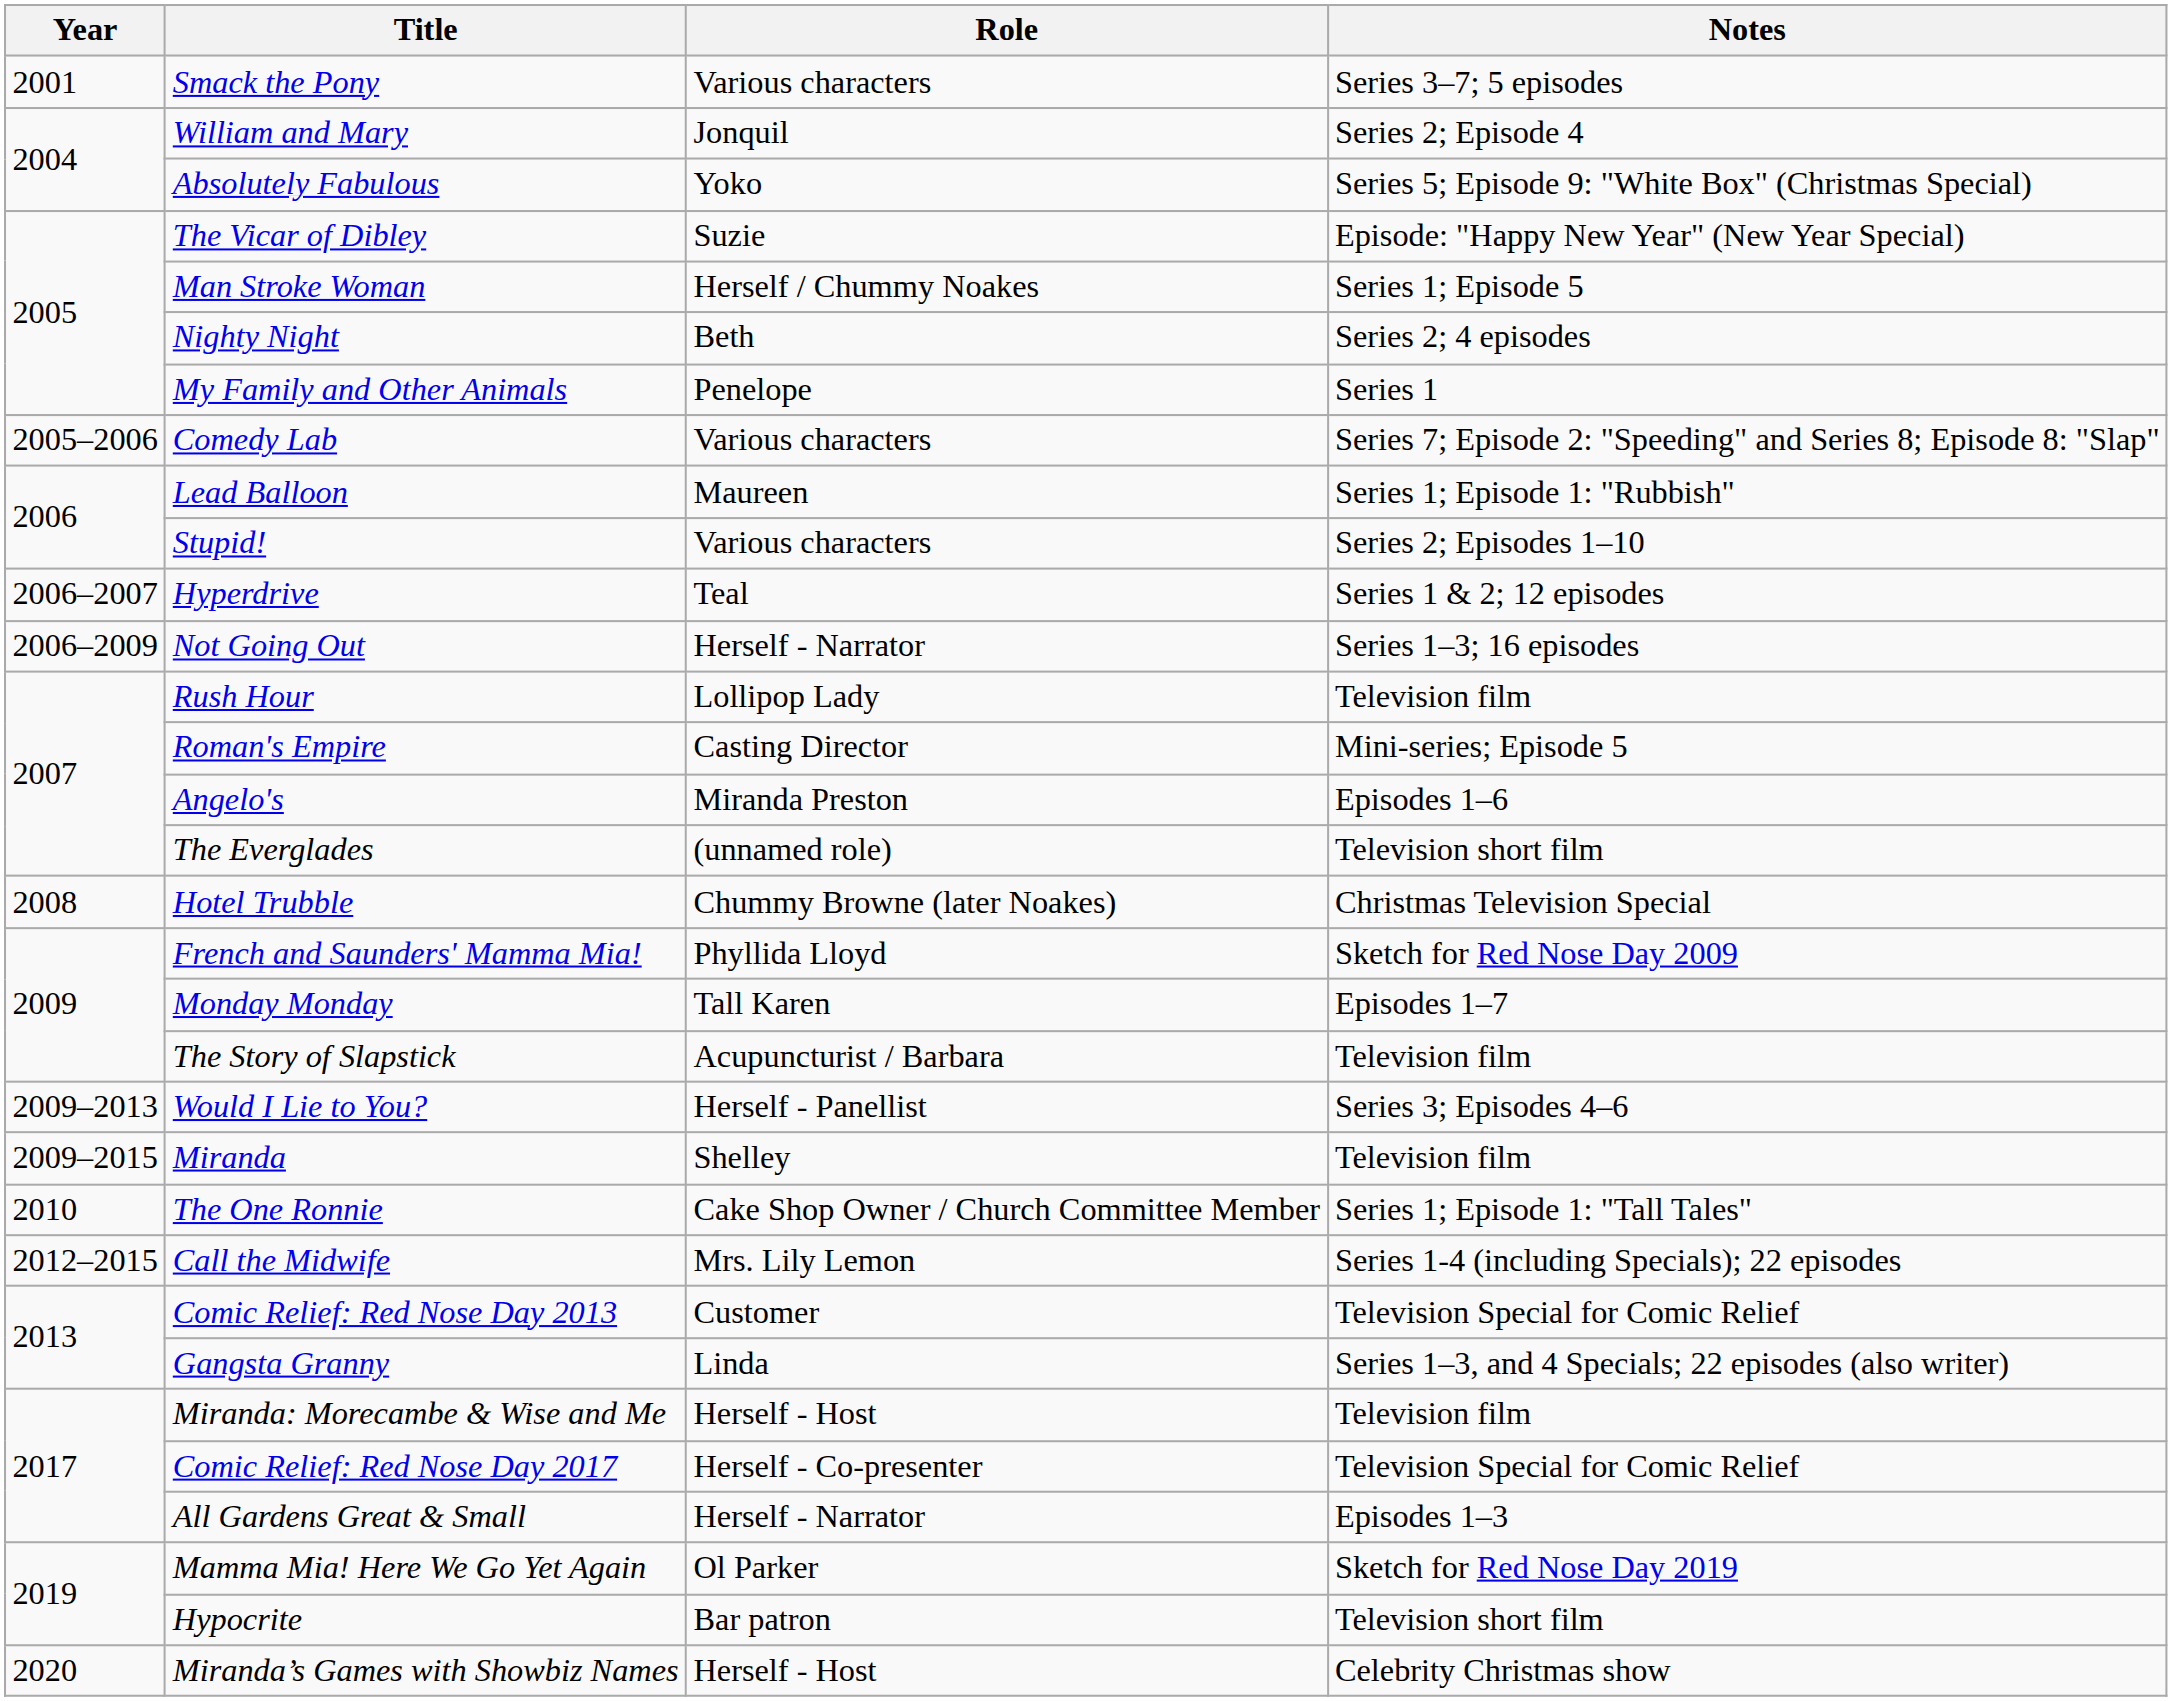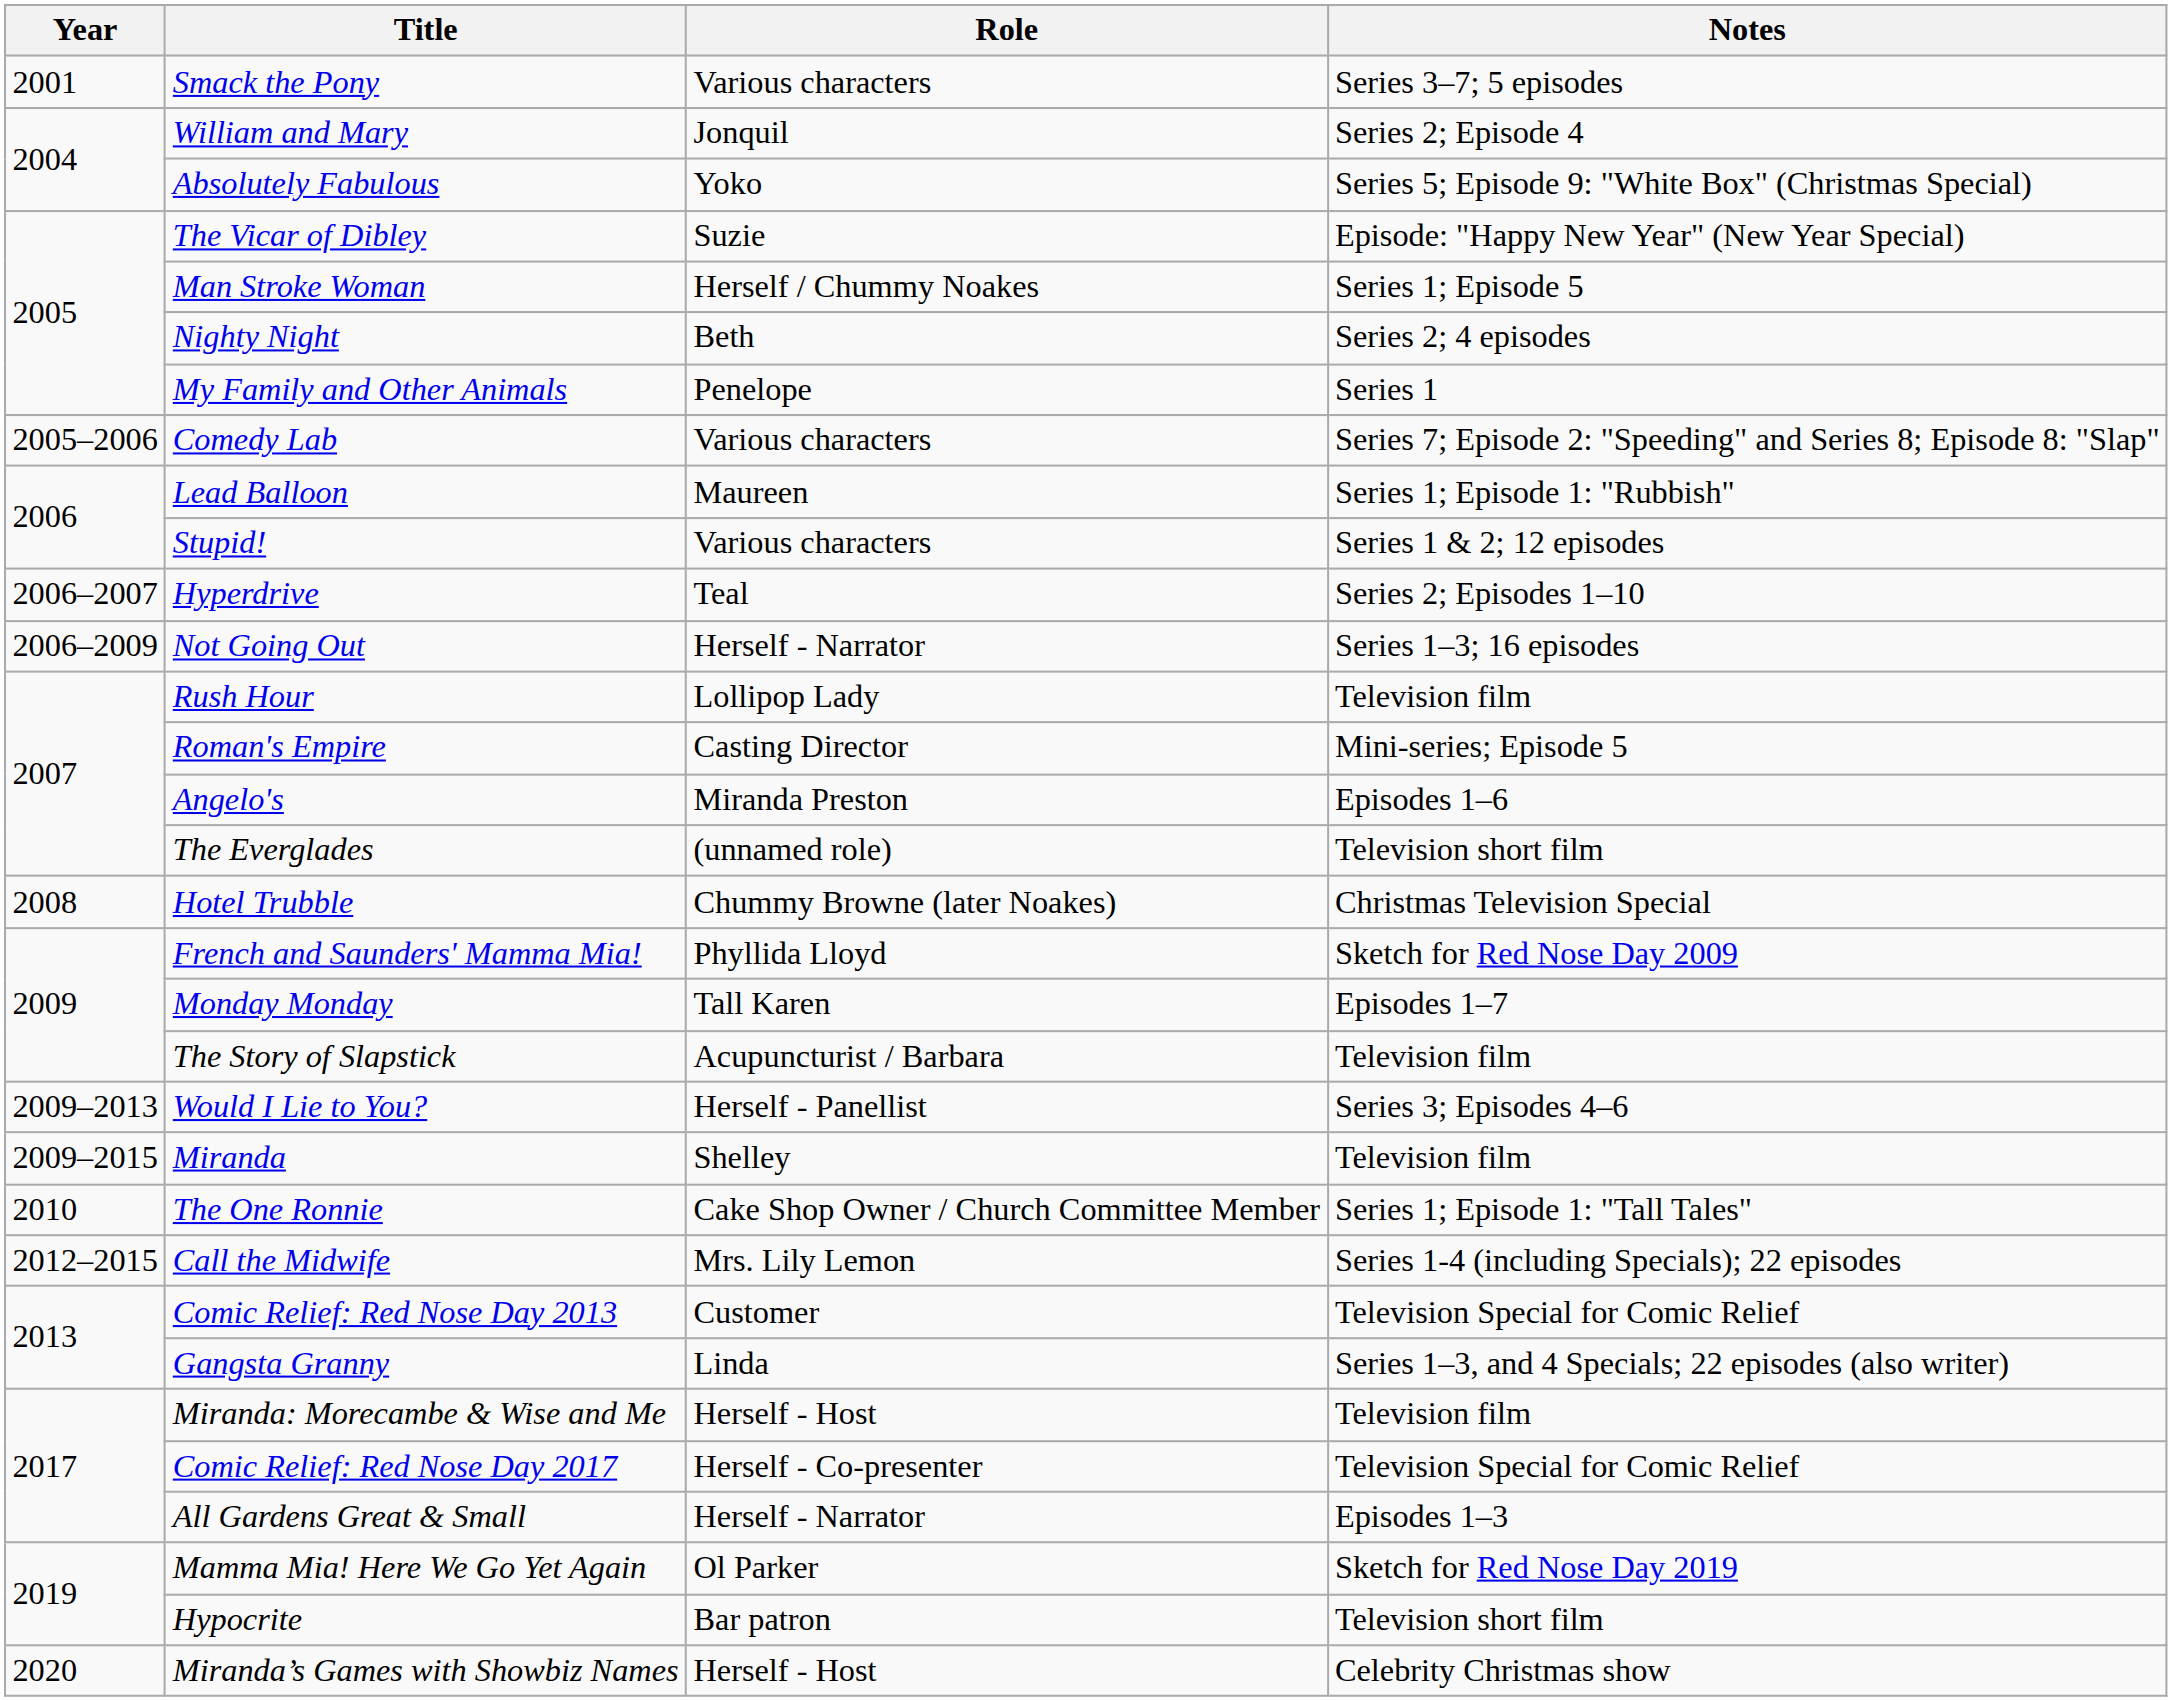Stupid! | Notes: Series 2; Episodes 1–10 -> Series 1 & 2; 12 episodes
Hyperdrive | Notes: Series 1 & 2; 12 episodes -> Series 2; Episodes 1–10
